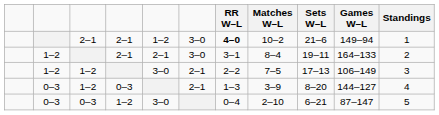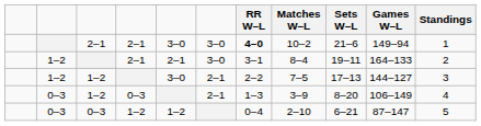row 2 | column 5: 1–2 -> 3–0
row 4 | Games W–L: 106–149 -> 144–127
row 5 | Games W–L: 144–127 -> 106–149
row 6 | column 5: 3–0 -> 1–2
